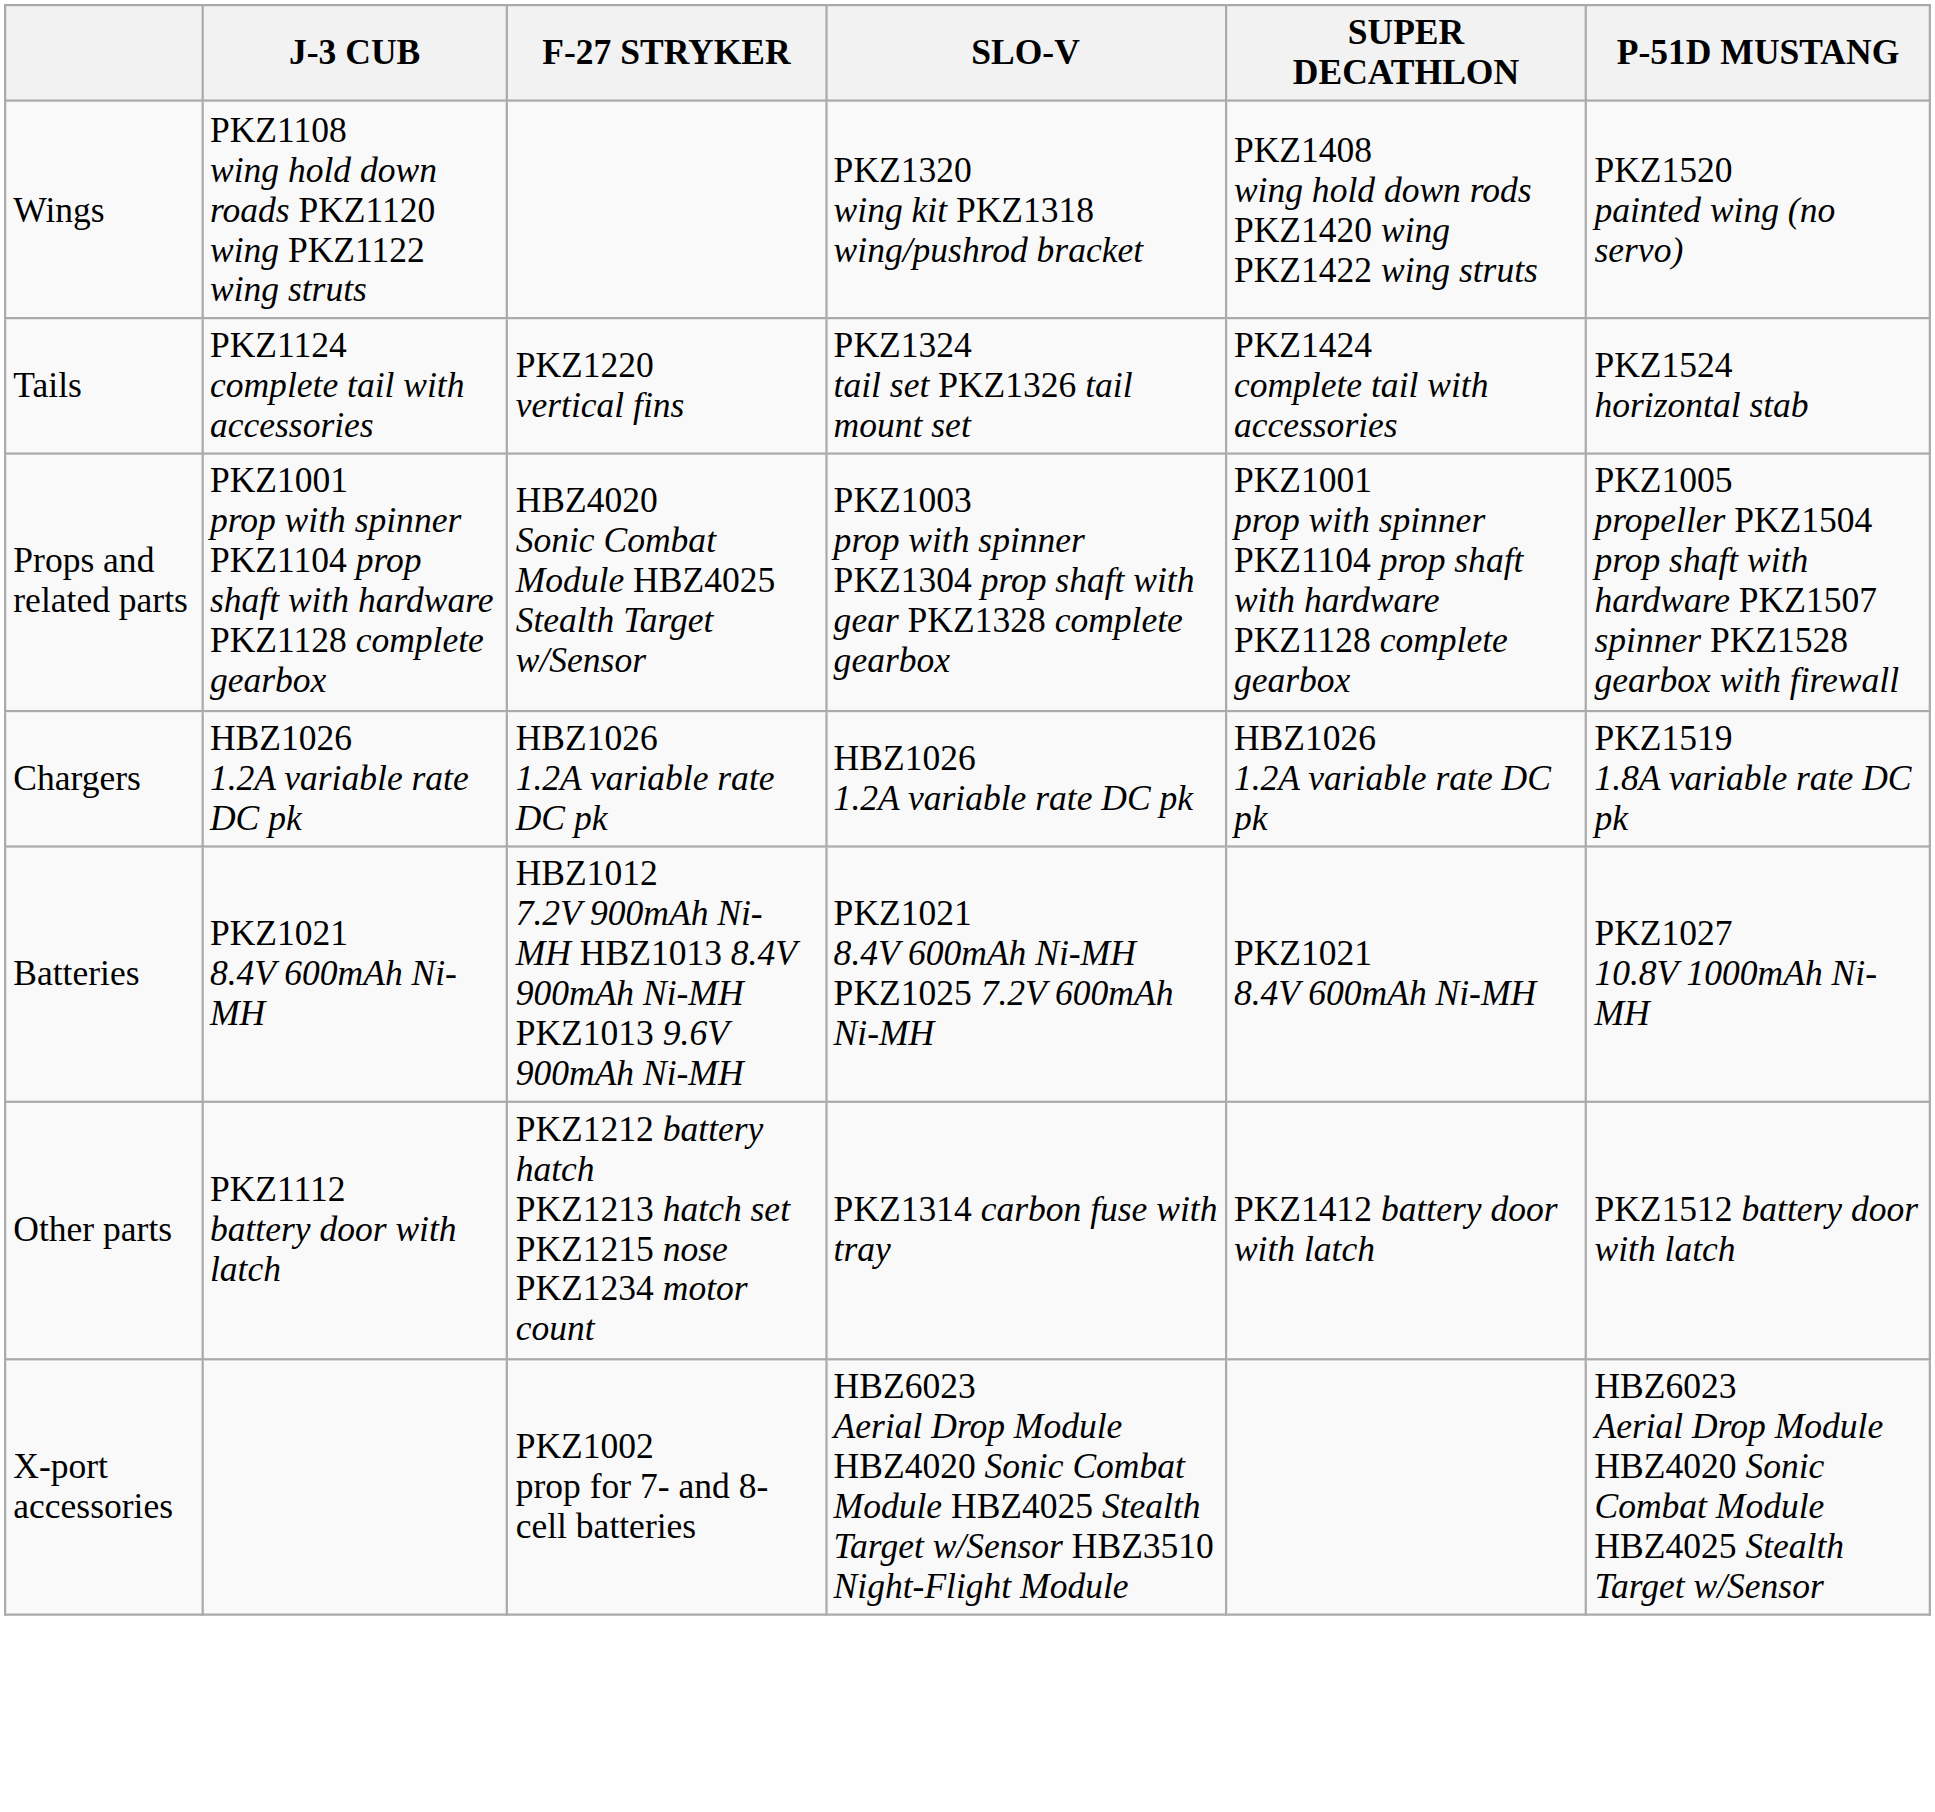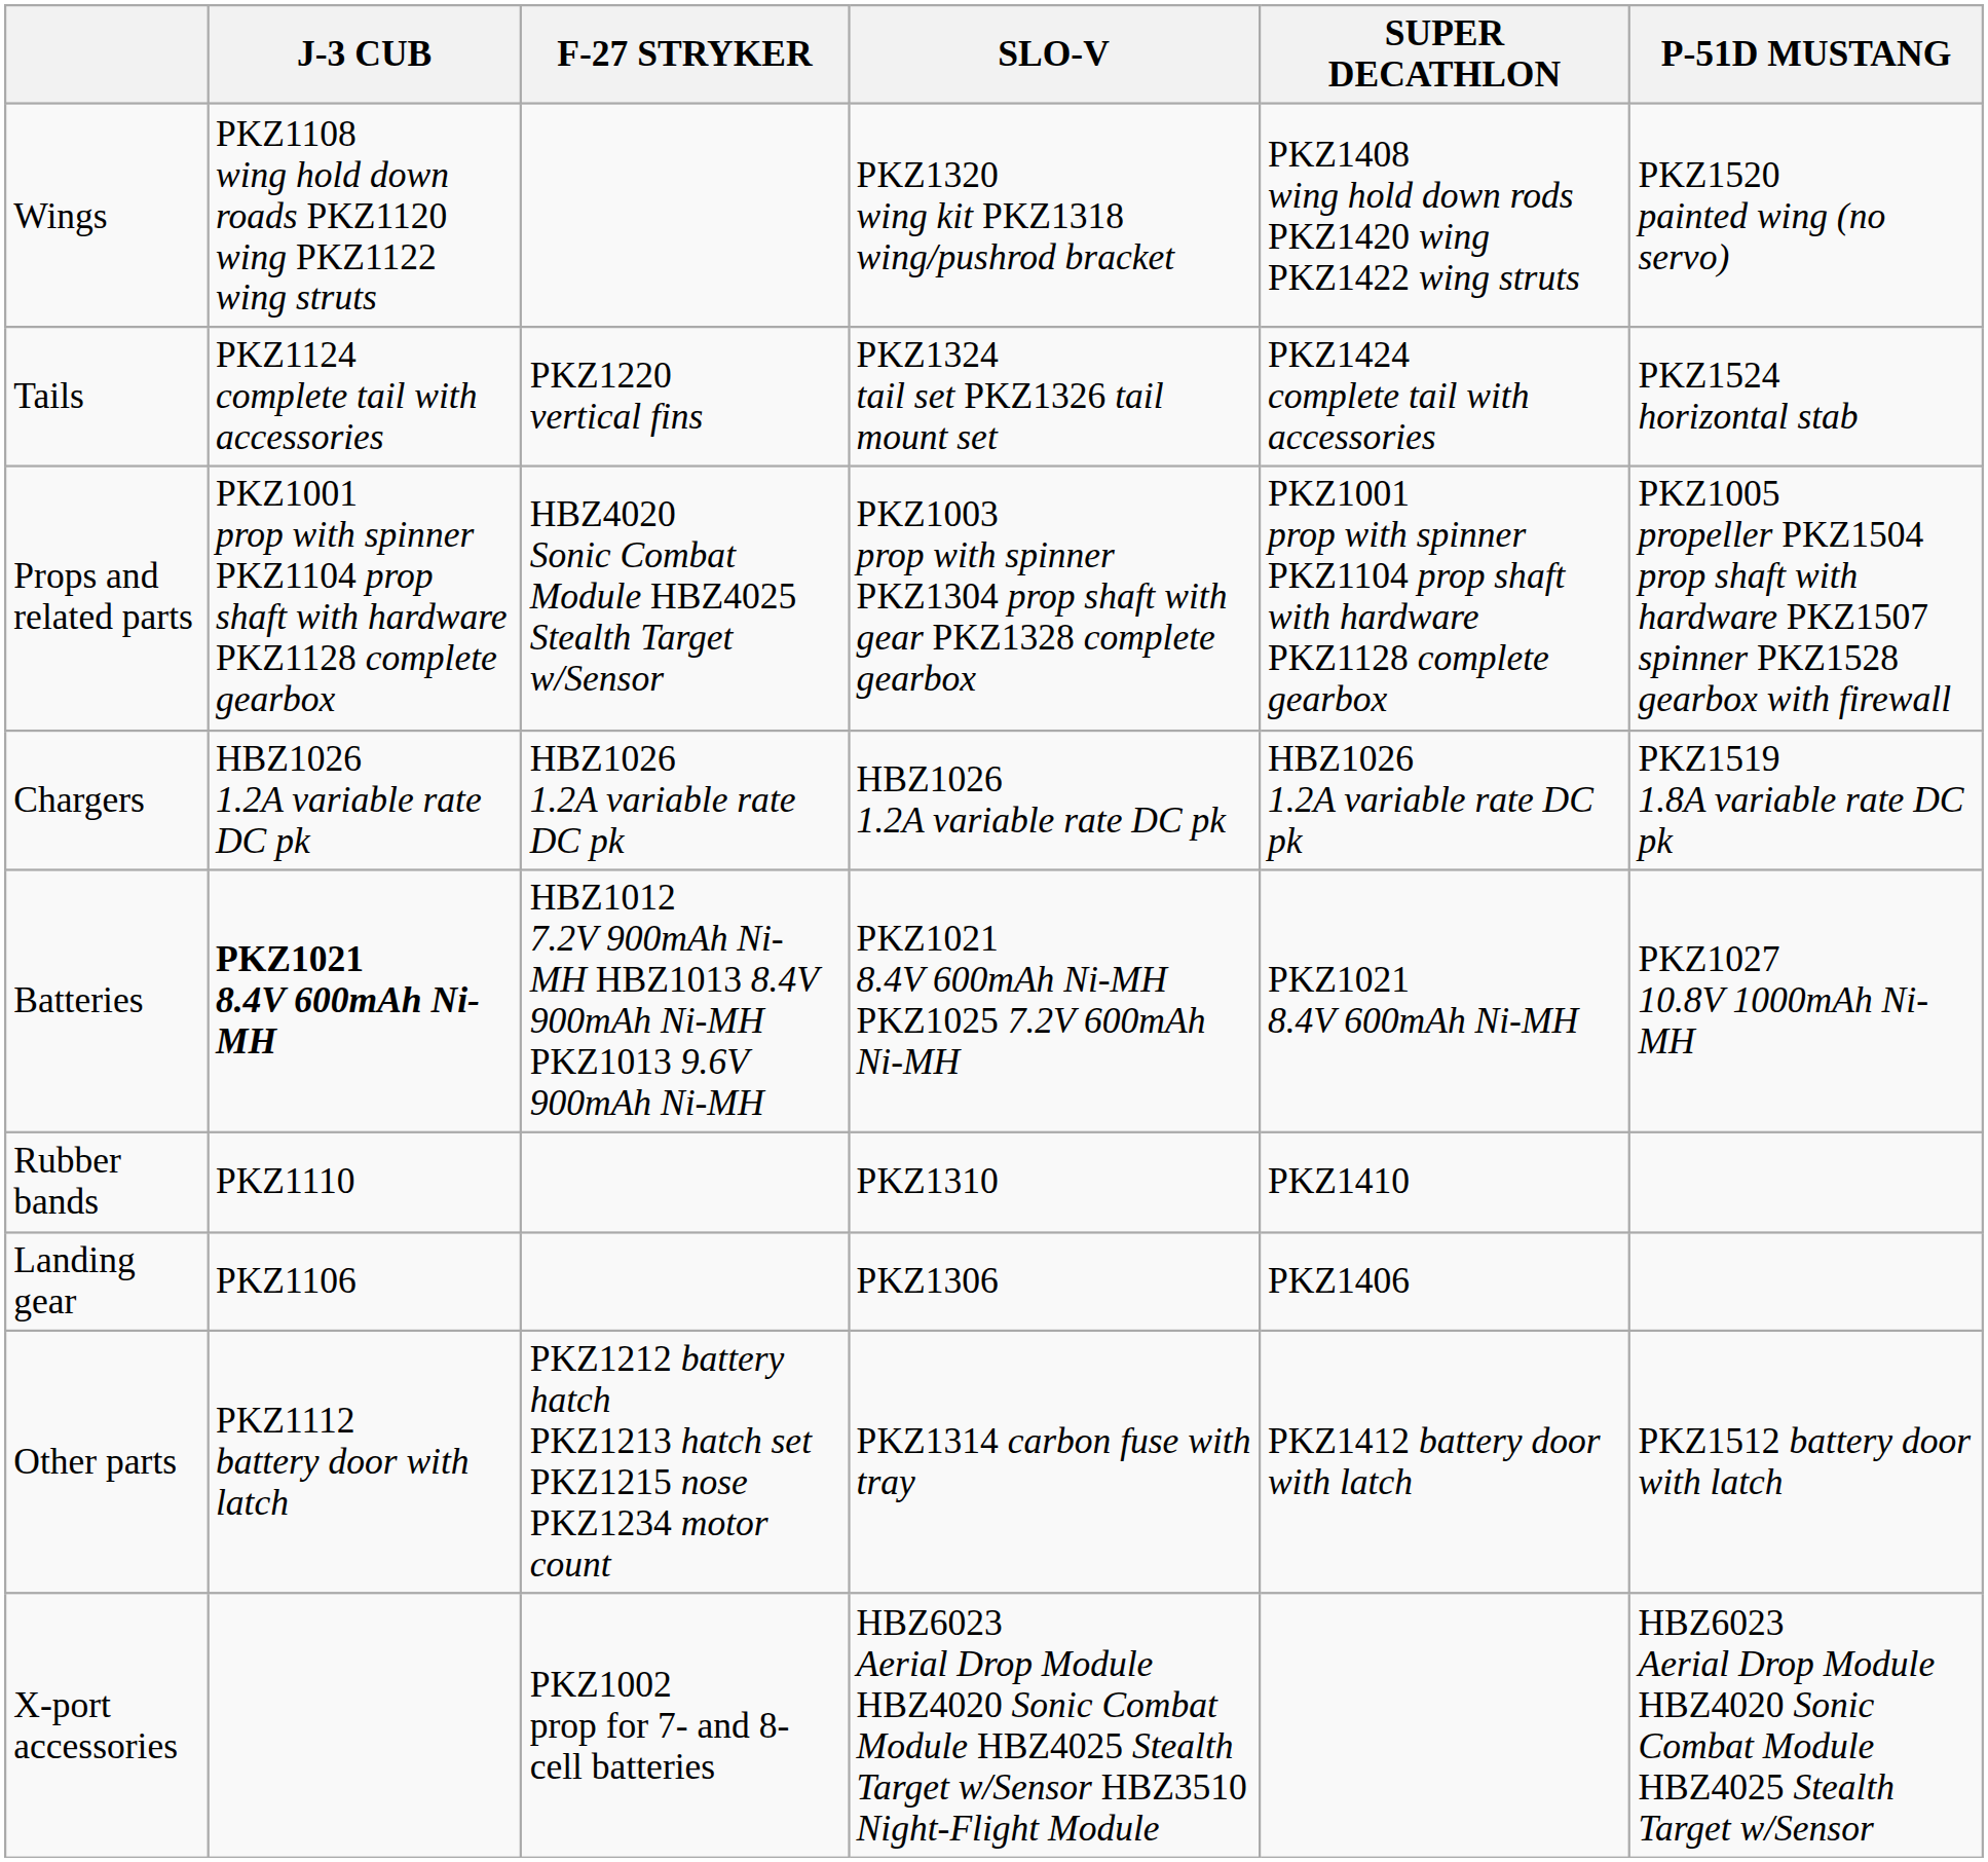Batteries | J-3 CUB: normal -> bold
+ row: Rubber bands | PKZ1110 | PKZ1310 | PKZ1410
+ row: Landing gear | PKZ1106 | PKZ1306 | PKZ1406
